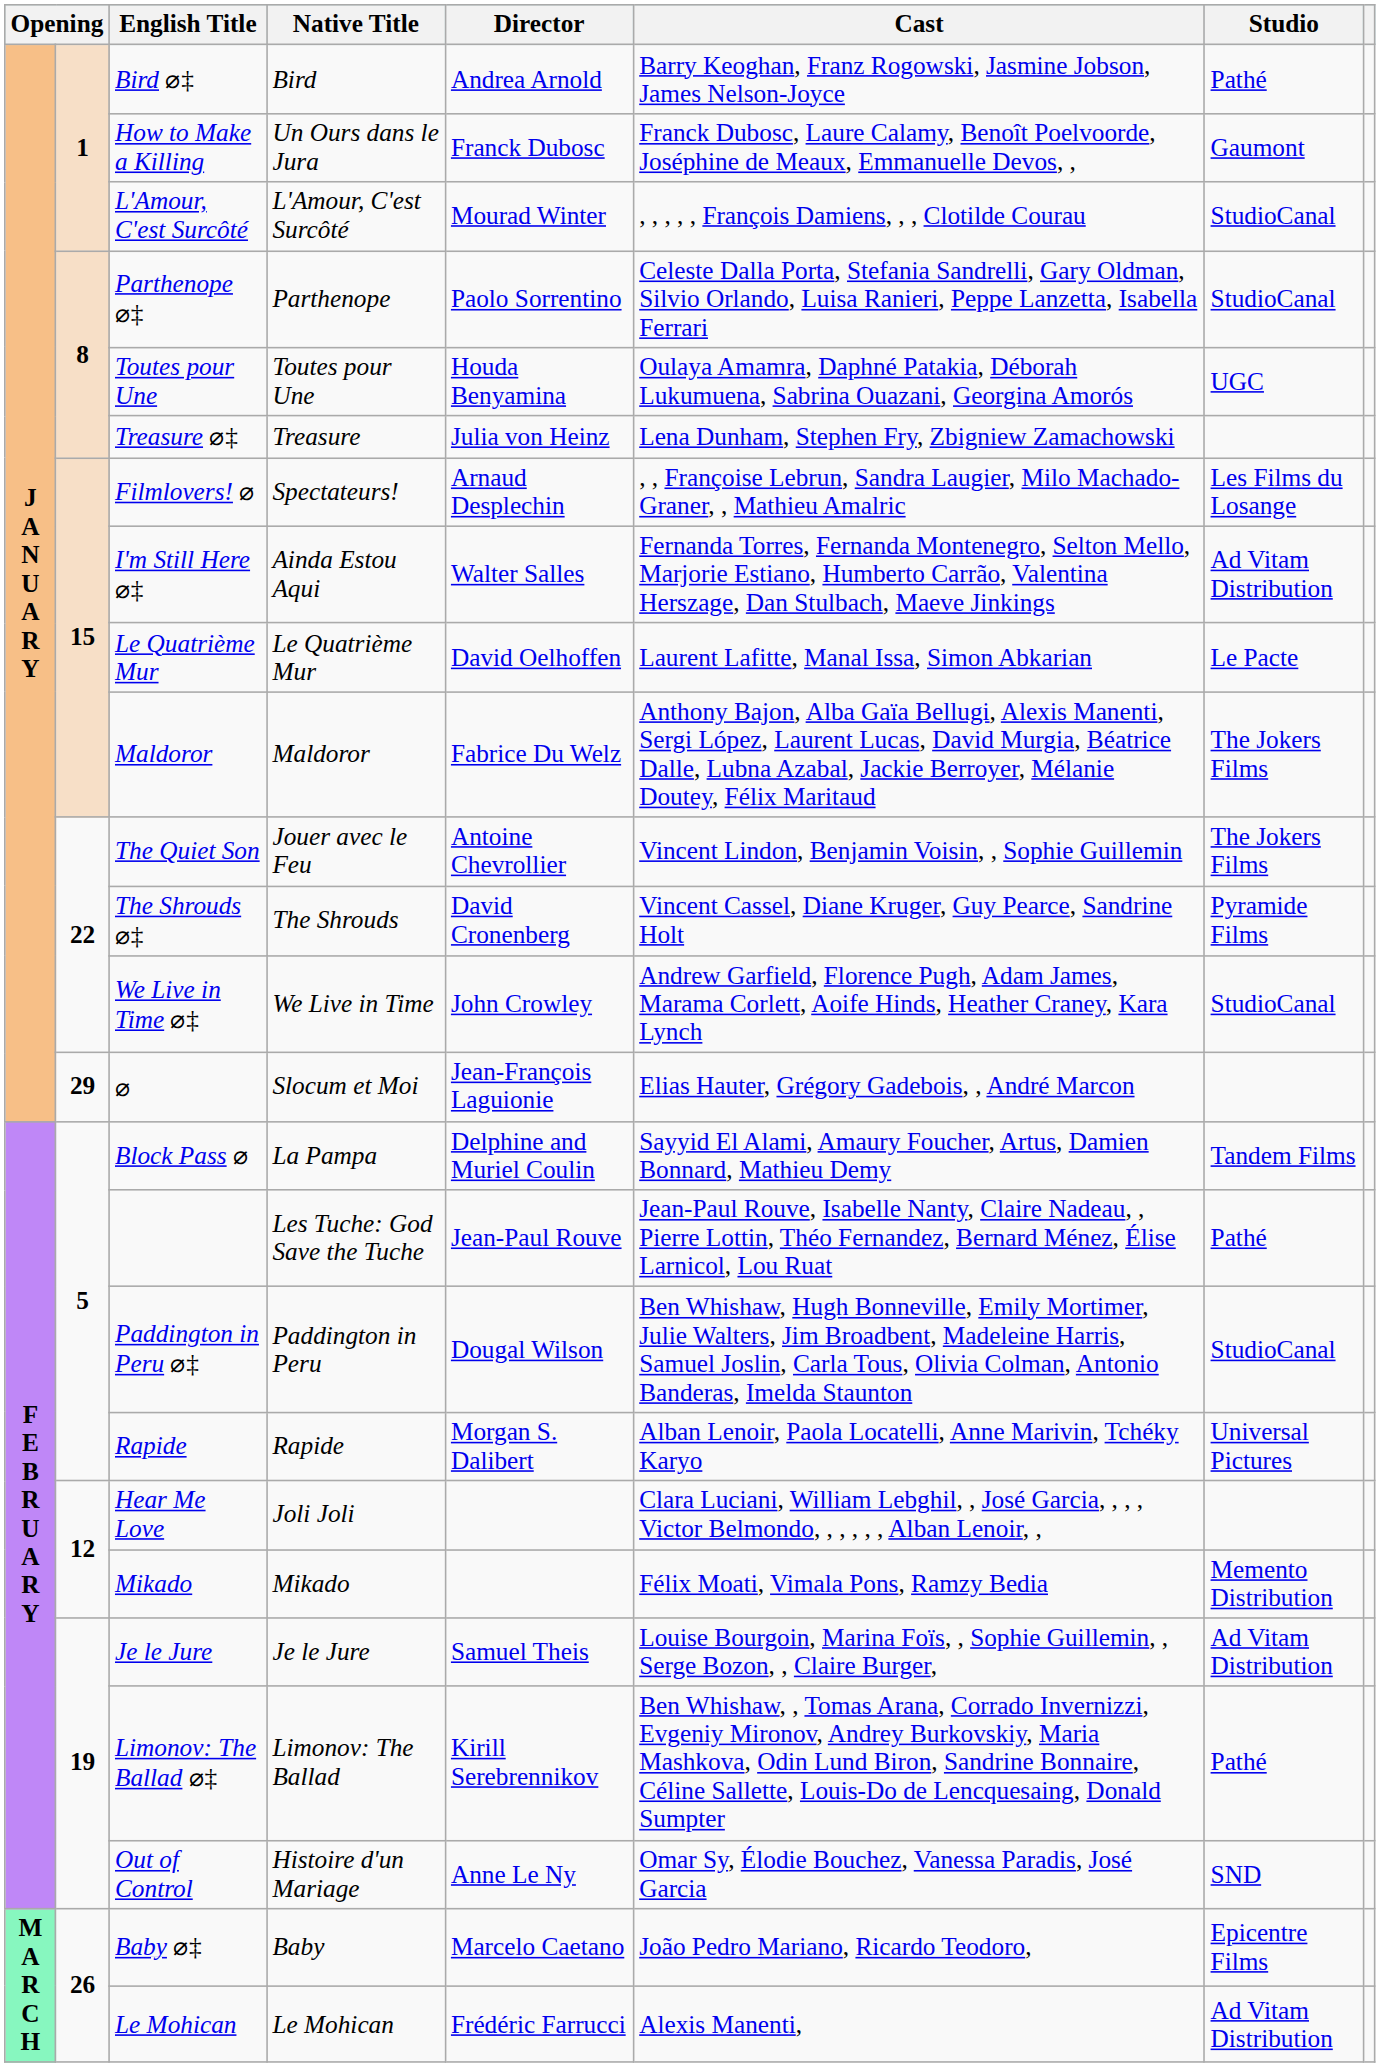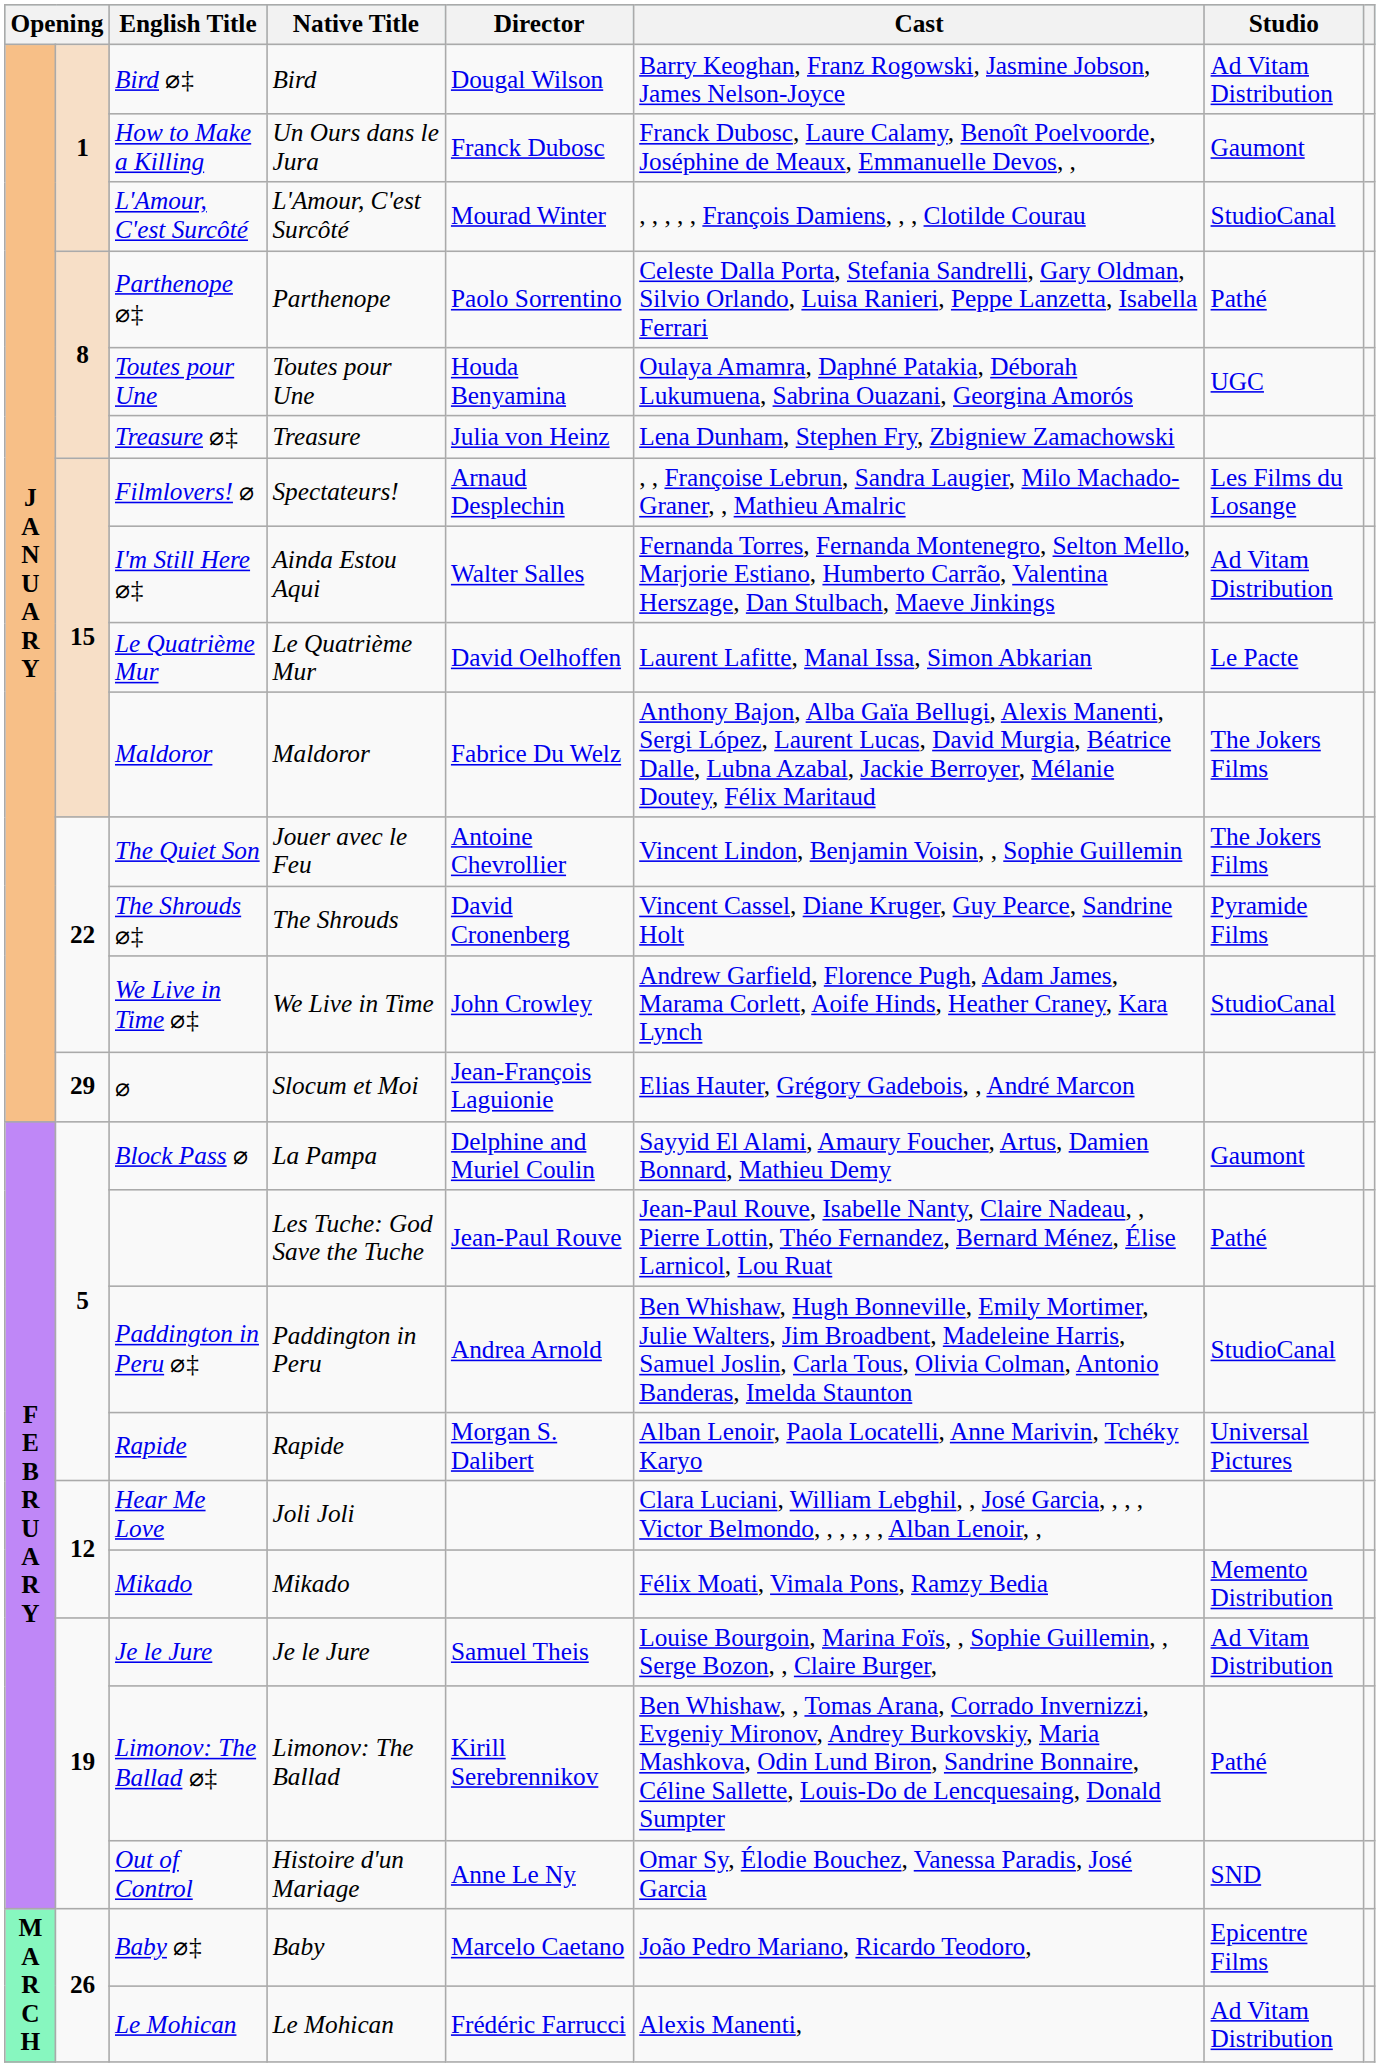Bird ⌀‡ | Director: Andrea Arnold -> Dougal Wilson
Bird ⌀‡ | Studio: Pathé -> Ad Vitam Distribution
Parthenope ⌀‡ | Studio: StudioCanal -> Pathé
Block Pass ⌀ | Studio: Tandem Films -> Gaumont
Paddington in Peru ⌀‡ | Director: Dougal Wilson -> Andrea Arnold
